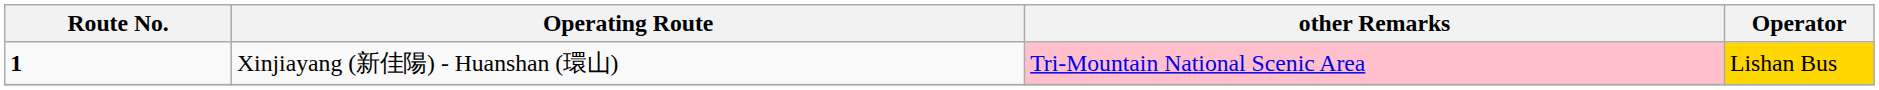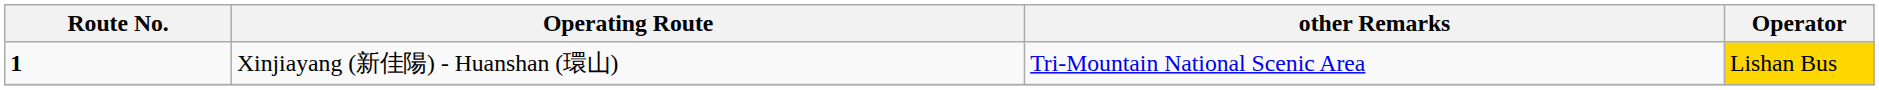Xinjiayang (新佳陽) - Huanshan (環山) | other Remarks: pink background -> no background
